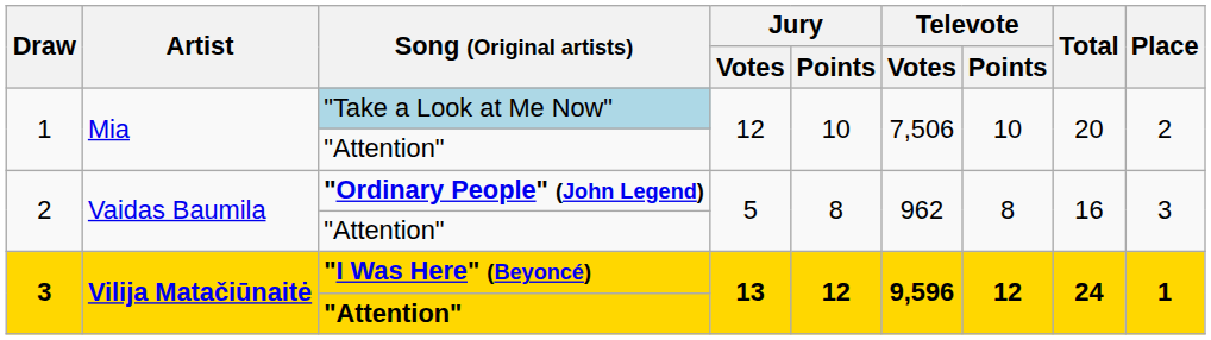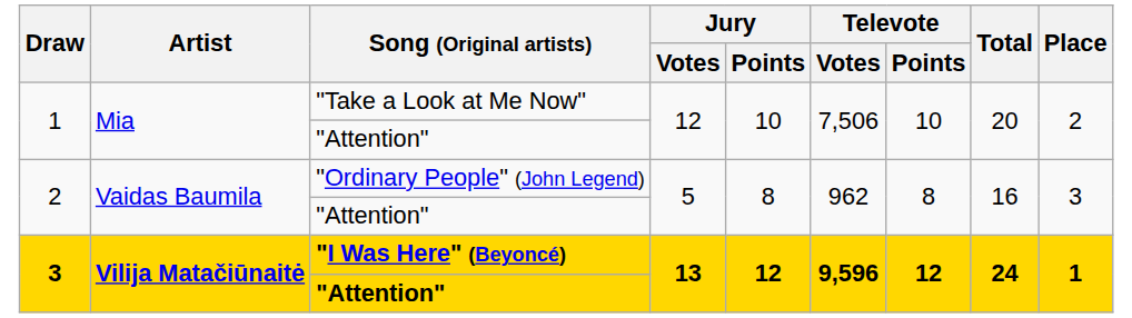"Take a Look at Me Now" | Song (Original artists): lightblue background -> no background
"Ordinary People" (John Legend) | Song (Original artists): bold -> normal
